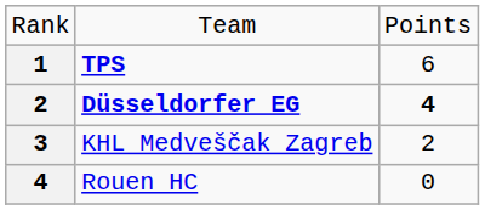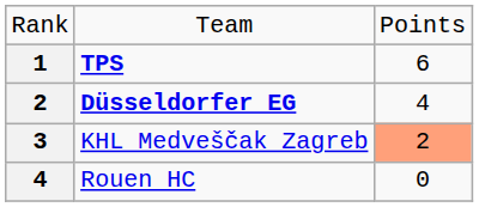Düsseldorfer EG | column 3: bold -> normal
KHL Medveščak Zagreb | column 3: no background -> lightsalmon background
